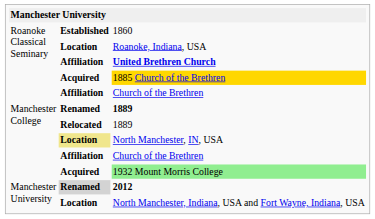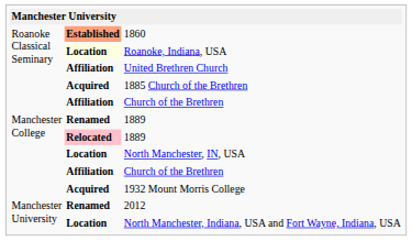1860 | column 2: no background -> lightsalmon background
Roanoke, Indiana, USA | column 2: no background -> lightyellow background
United Brethren Church | column 3: bold -> normal
1885 Church of the Brethren | column 3: gold background -> no background
Renamed / 1889 | column 3: bold -> normal
Relocated / 1889 | column 2: no background -> pink background
North Manchester, IN, USA | column 2: khaki background -> no background
1932 Mount Morris College | column 3: lightgreen background -> no background
2012 | column 2: lightgrey background -> no background
2012 | column 3: bold -> normal
